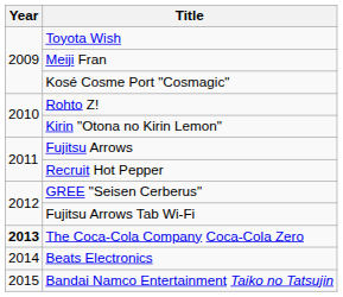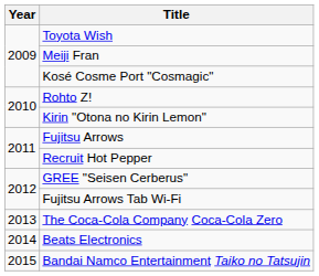The Coca-Cola Company Coca-Cola Zero | Year: bold -> normal
